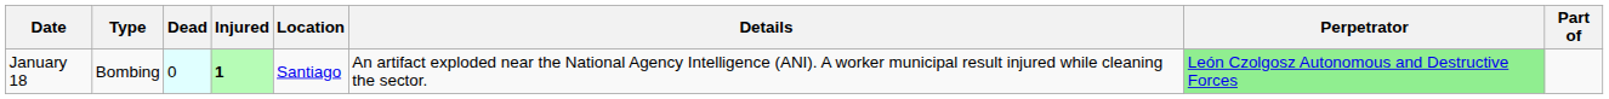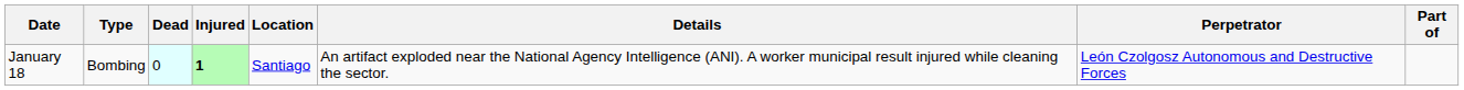January 18 | Perpetrator: lightgreen background -> no background
